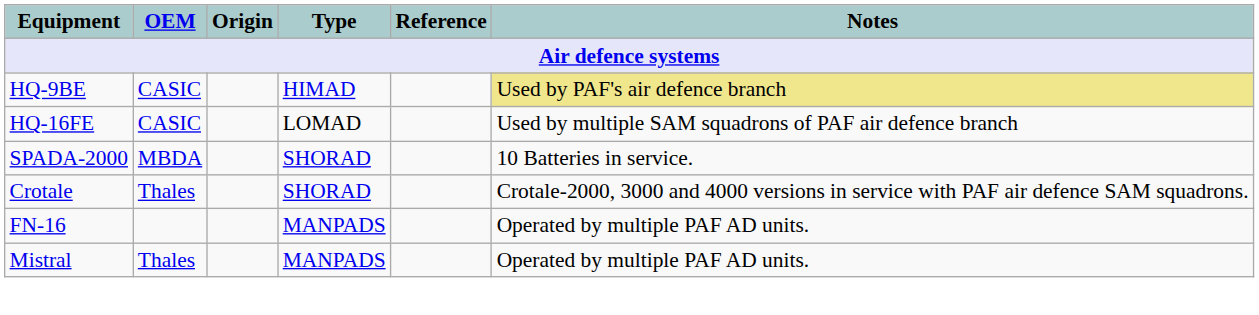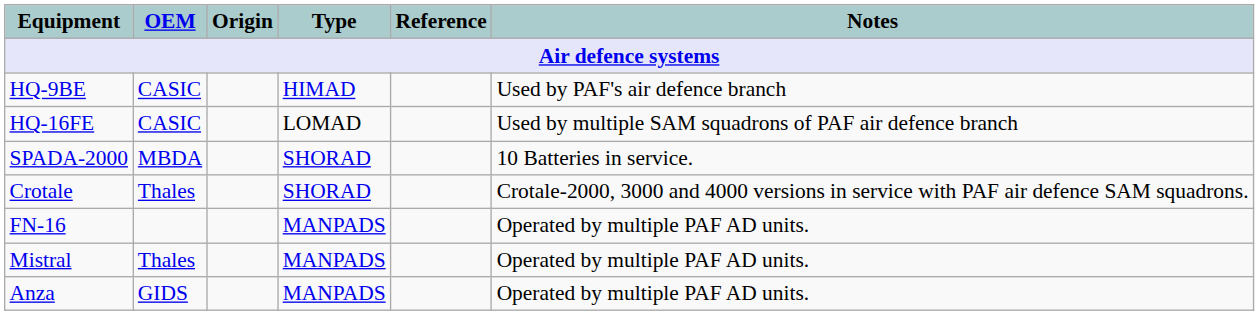HQ-9BE | Notes: khaki background -> no background
+ row: Anza | GIDS | MANPADS | Operated by multiple PAF AD units.
